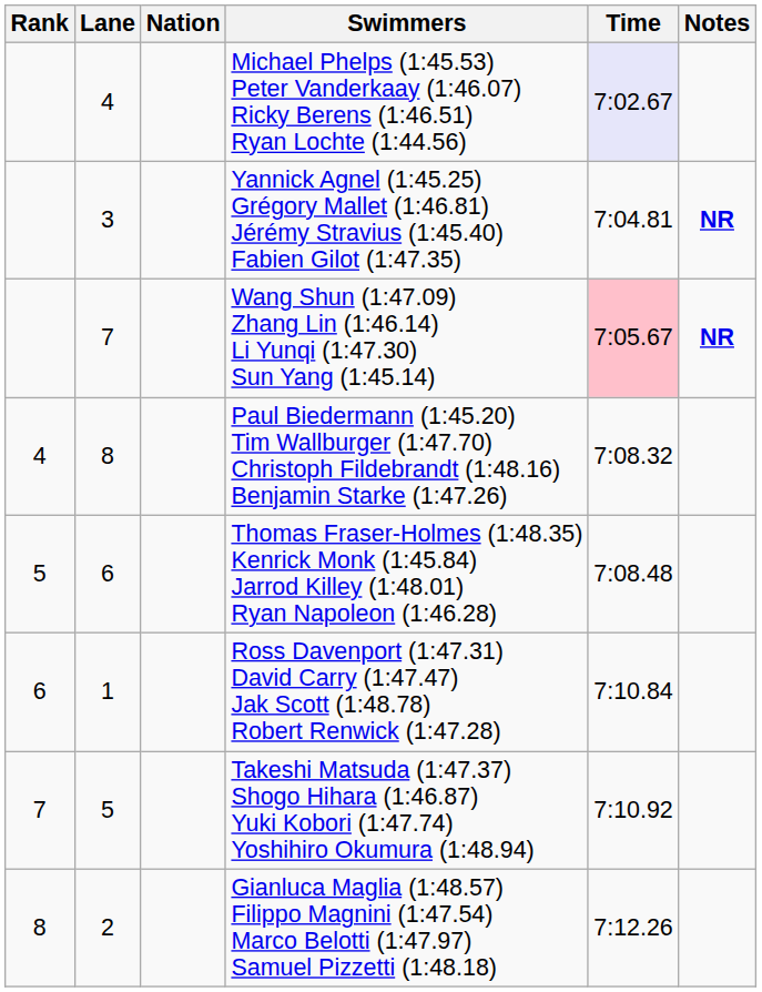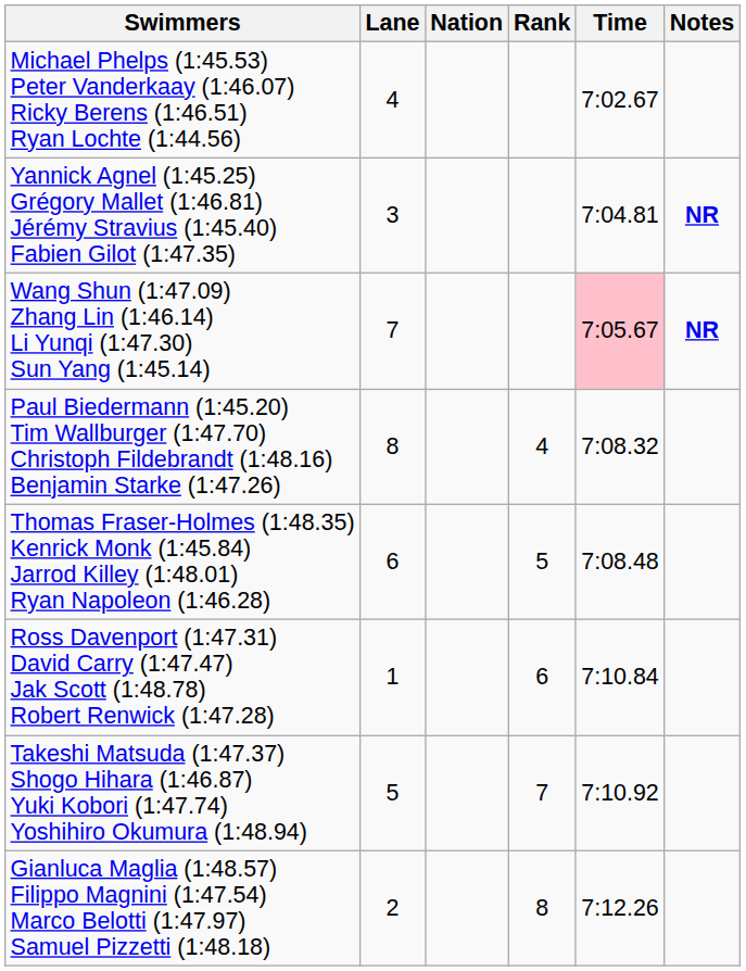columns swapped: Rank <-> Swimmers
row 2 | Time: lavender background -> no background
